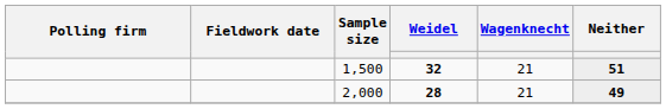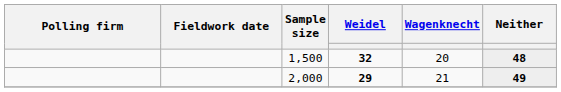1,500 | Wagenknecht: 21 -> 20
1,500 | Neither: 51 -> 48
2,000 | Weidel: 28 -> 29
